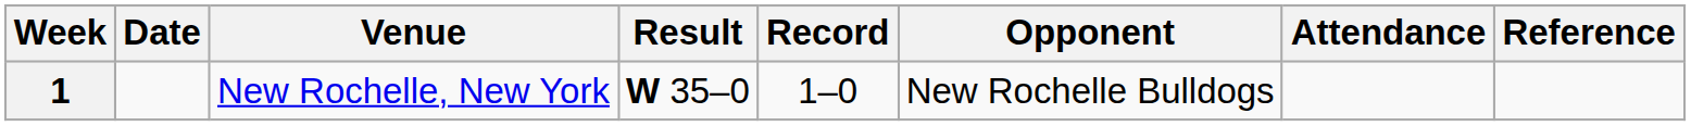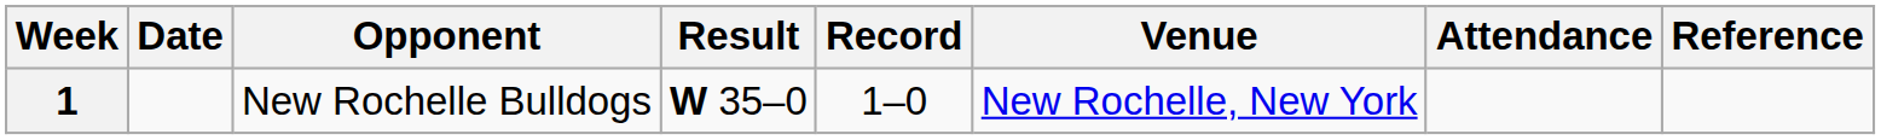columns swapped: Opponent <-> Venue
